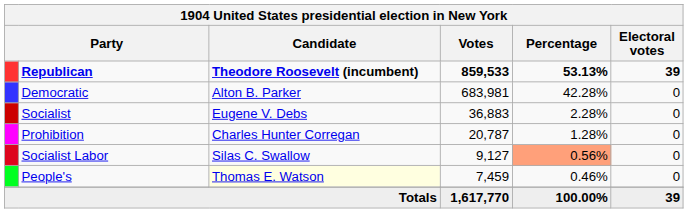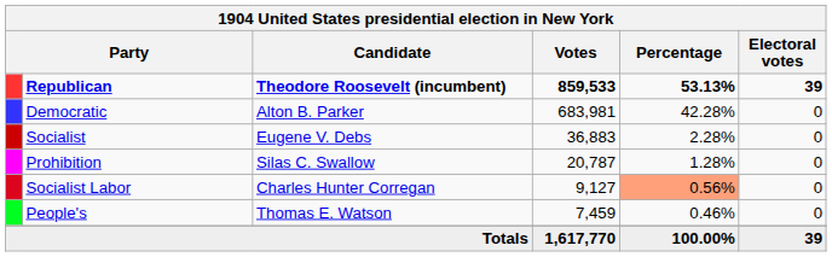Prohibition | Candidate: Charles Hunter Corregan -> Silas C. Swallow
Socialist Labor | Candidate: Silas C. Swallow -> Charles Hunter Corregan
People's | Candidate: lightyellow background -> no background
